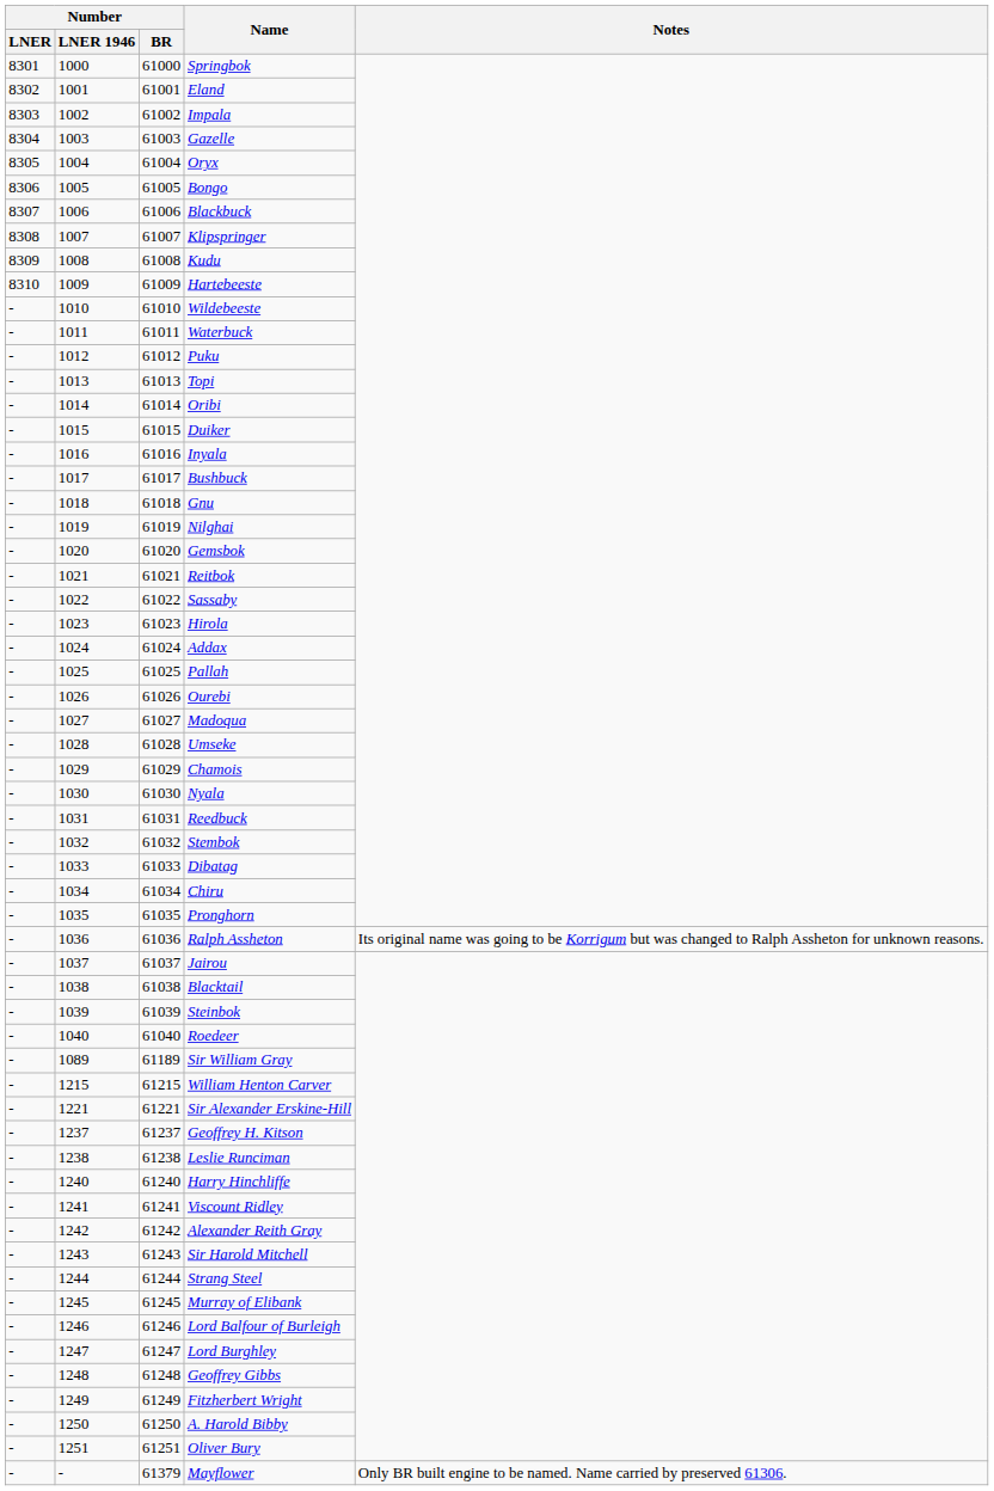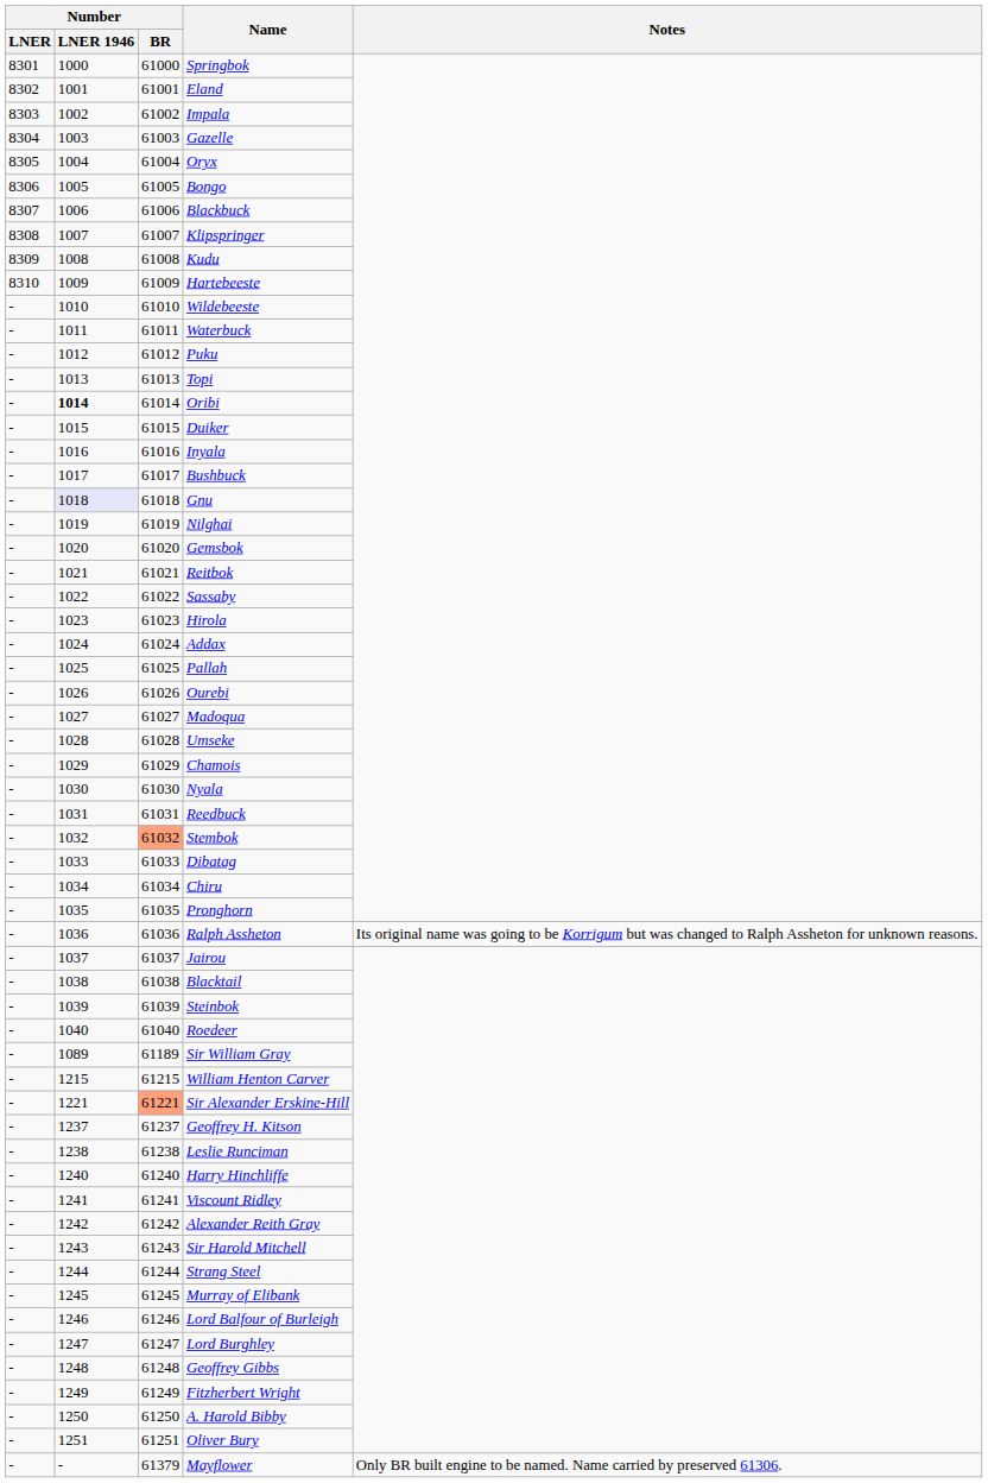Oribi | Number / LNER 1946: normal -> bold
Gnu | Number / LNER 1946: no background -> lavender background
Stembok | Number / BR: no background -> lightsalmon background
Sir Alexander Erskine-Hill | Number / BR: no background -> lightsalmon background
